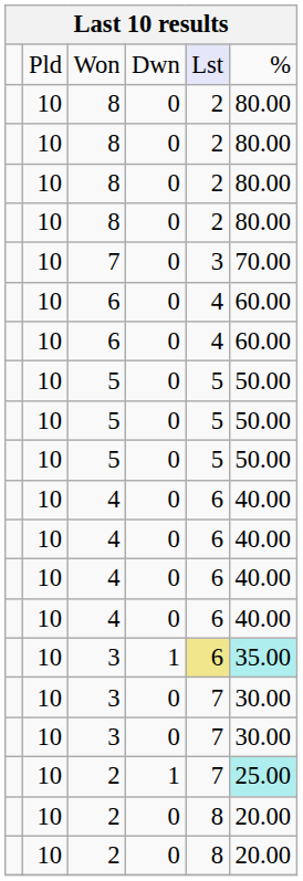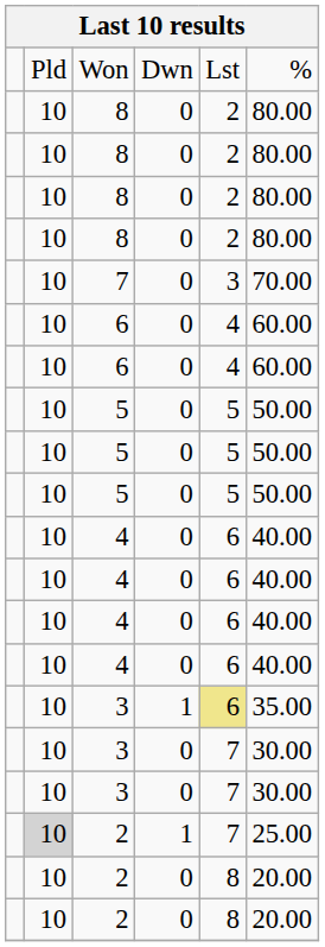Won | column 5: lavender background -> no background
3 / 1 | column 6: paleturquoise background -> no background
2 / 1 | column 2: no background -> lightgrey background
2 / 1 | column 6: paleturquoise background -> no background
